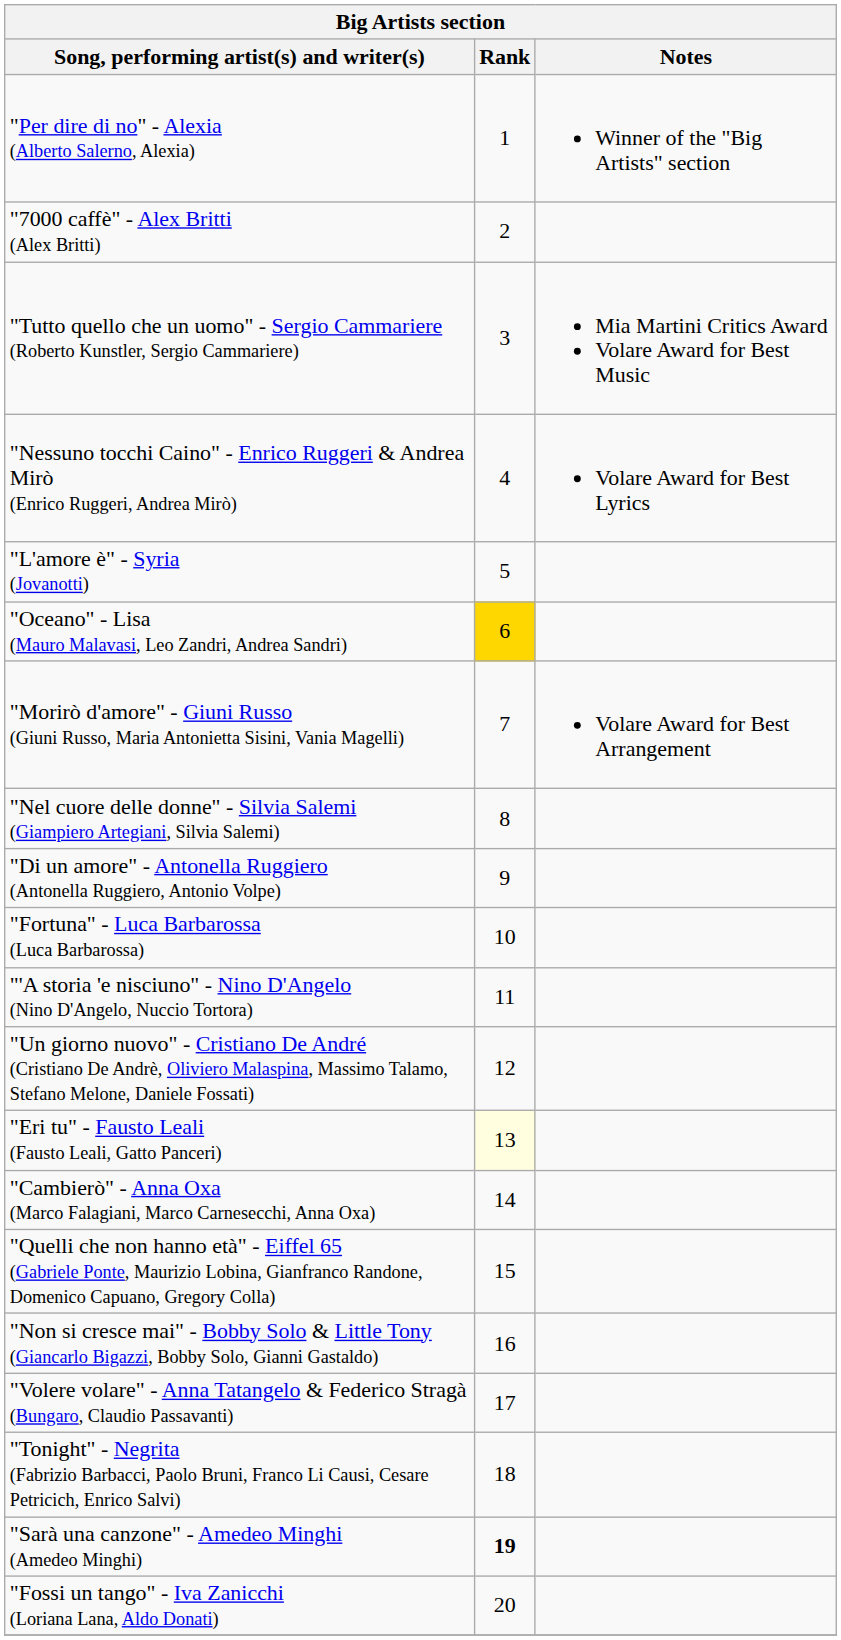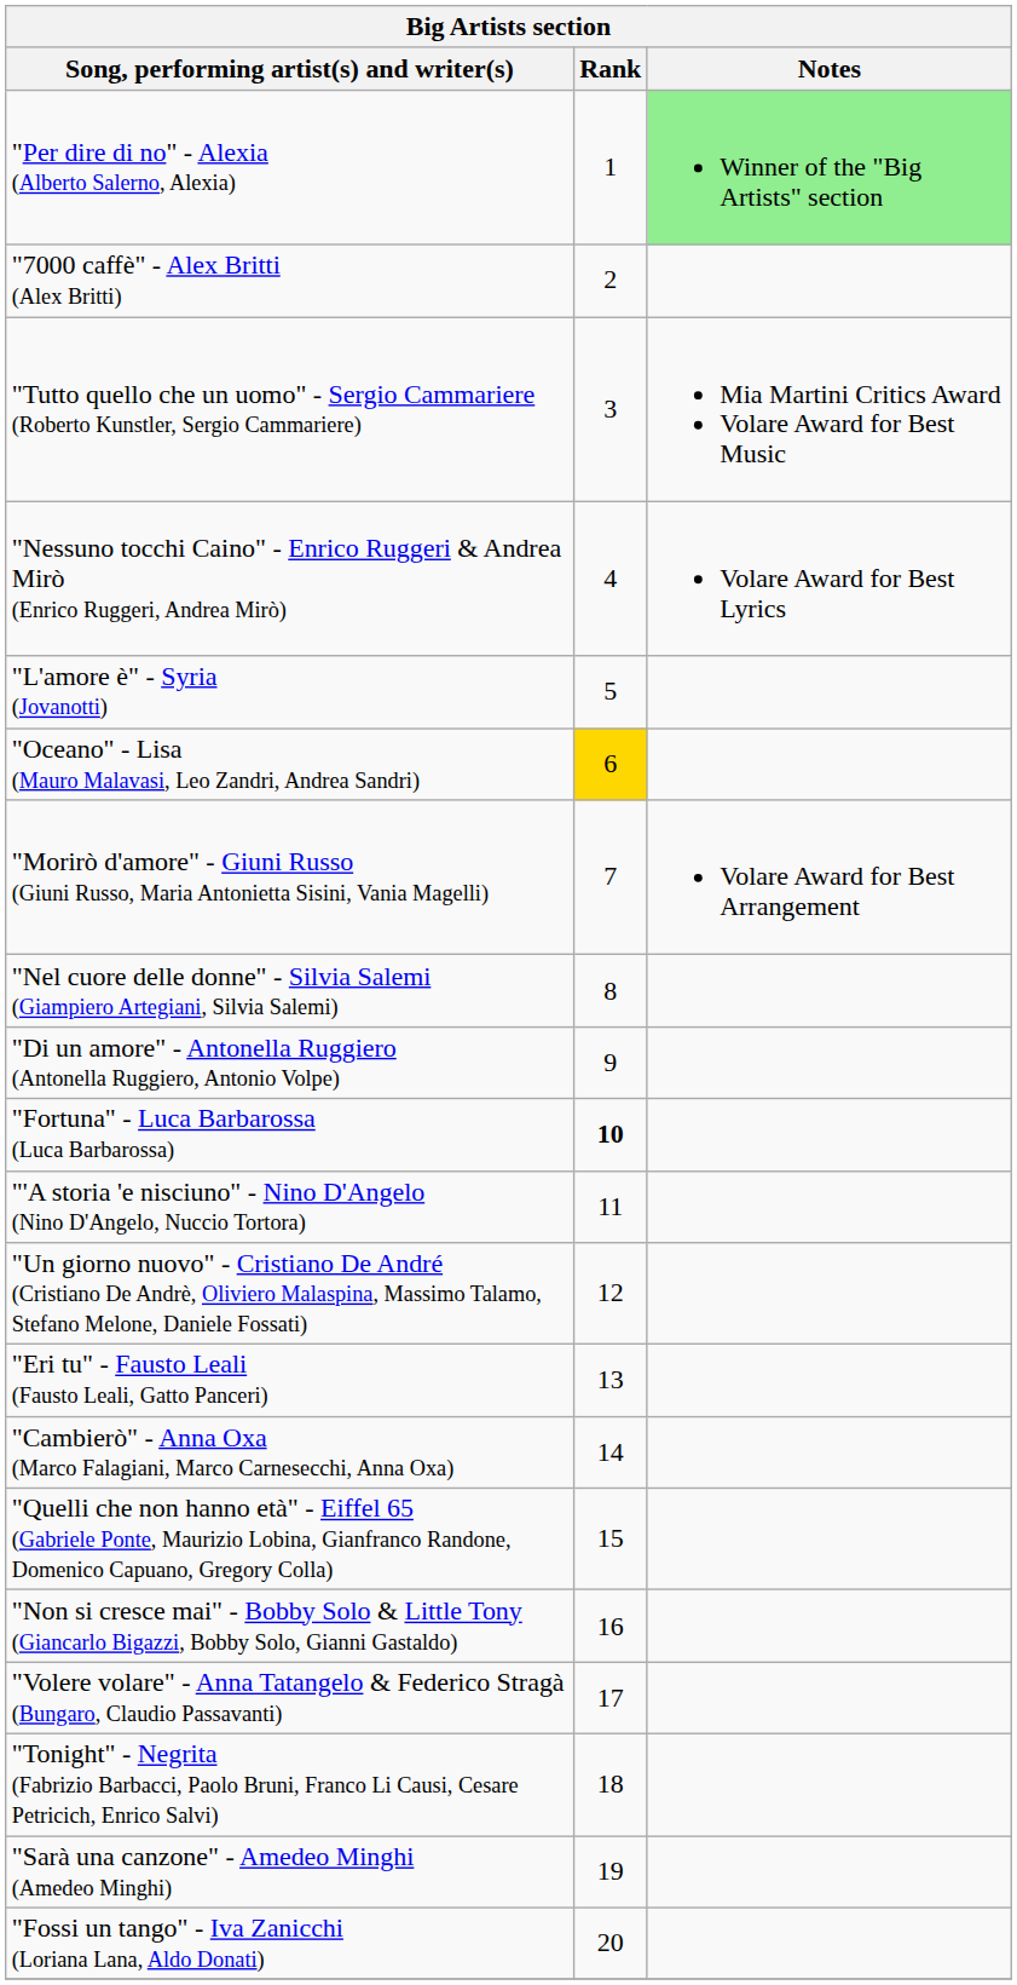"Per dire di no" - Alexia (Alberto Salerno, Alexia) | Notes: no background -> lightgreen background
"Fortuna" - Luca Barbarossa (Luca Barbarossa) | Rank: normal -> bold
"Eri tu" - Fausto Leali (Fausto Leali, Gatto Panceri) | Rank: lightyellow background -> no background
"Sarà una canzone" - Amedeo Minghi (Amedeo Minghi) | Rank: bold -> normal
